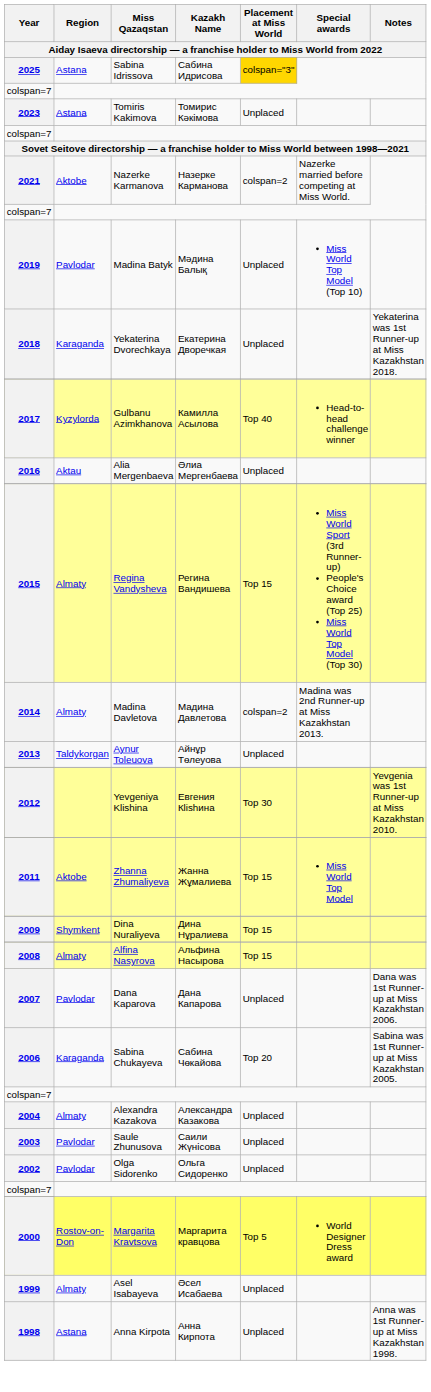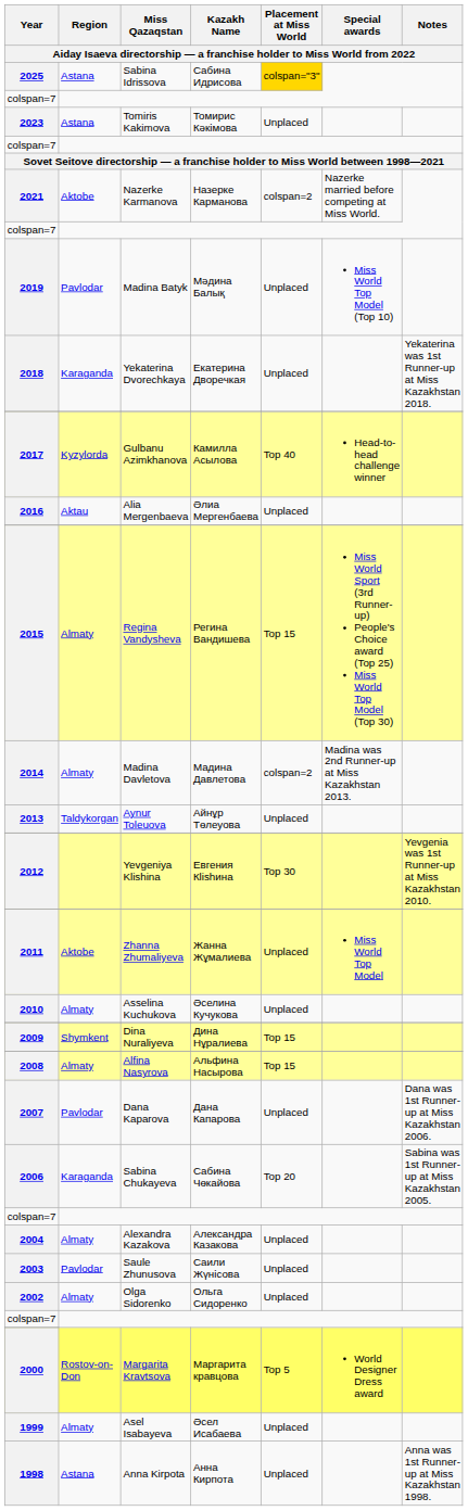2011 | Placement at Miss World: Top 15 -> Unplaced
+ row: 2010 | Almaty | Asselina Kuchukova | Әселина Кучукова | Unplaced
2002 | Region: Pavlodar -> Almaty
